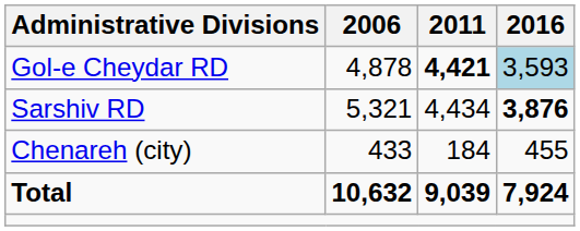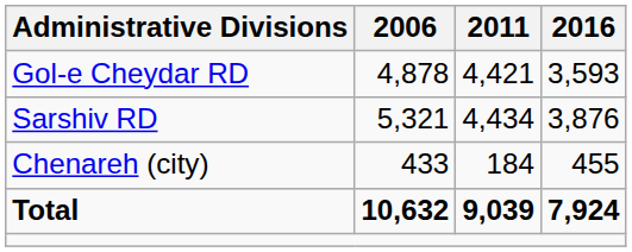Gol-e Cheydar RD | 2011: bold -> normal
Gol-e Cheydar RD | 2016: lightblue background -> no background
Sarshiv RD | 2016: bold -> normal
